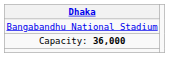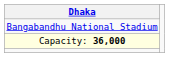Capacity: 36,000 | Dhaka: no background -> lightyellow background
